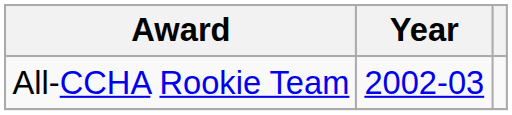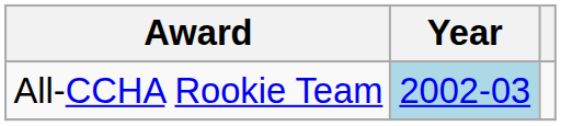row 2 | Year: no background -> lightblue background
